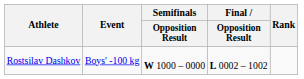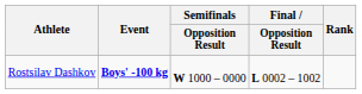Rostsilav Dashkov | Event: normal -> bold
